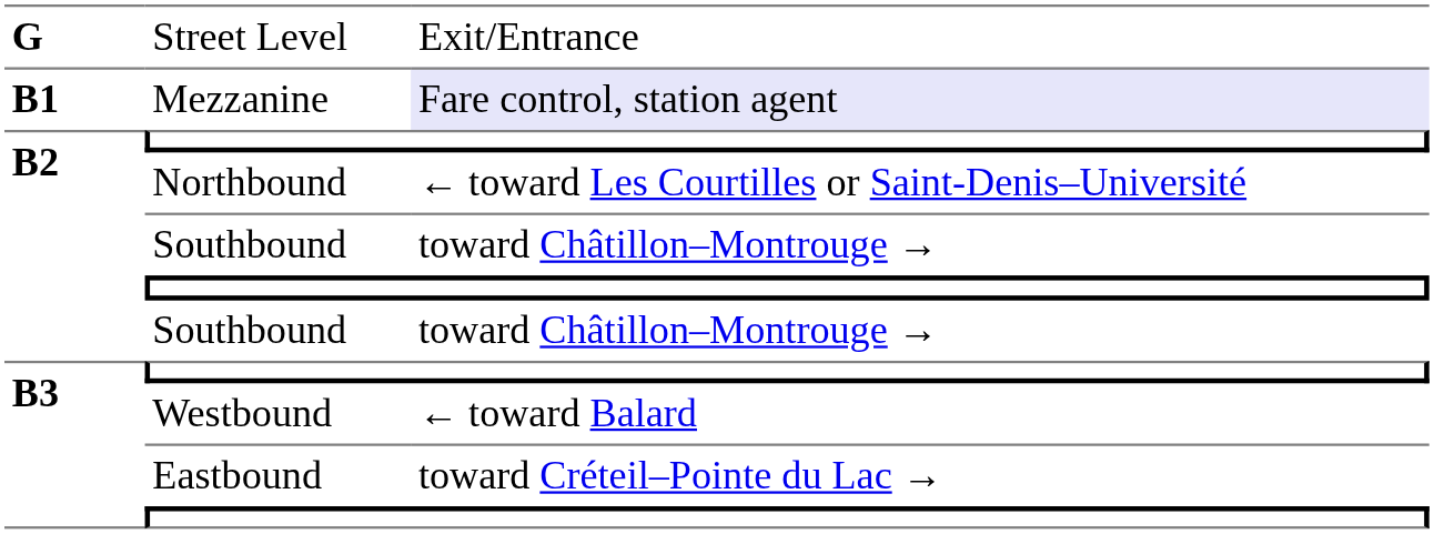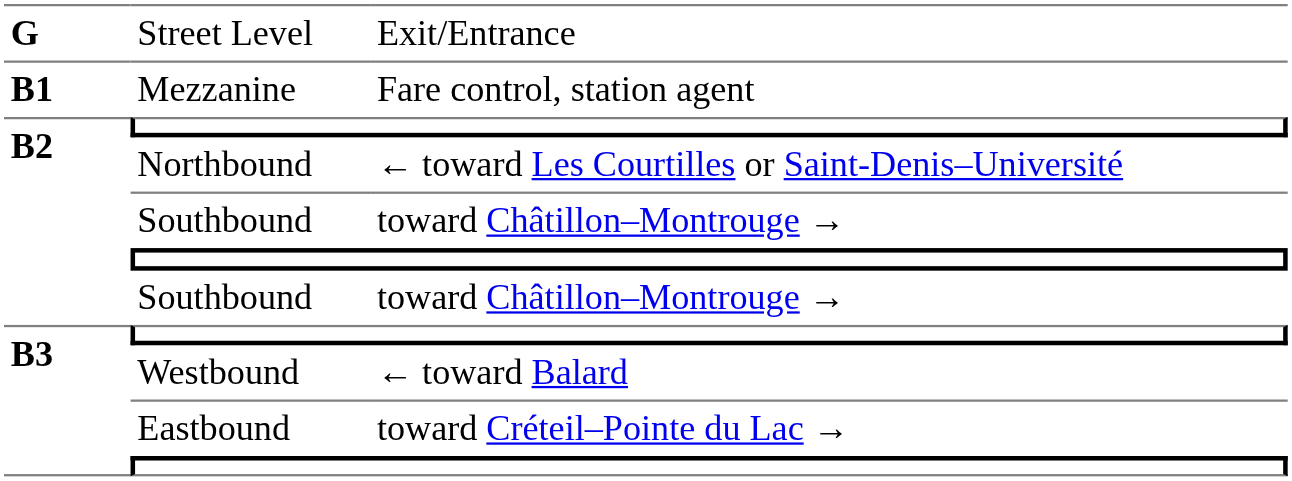Mezzanine | column 3: lavender background -> no background
